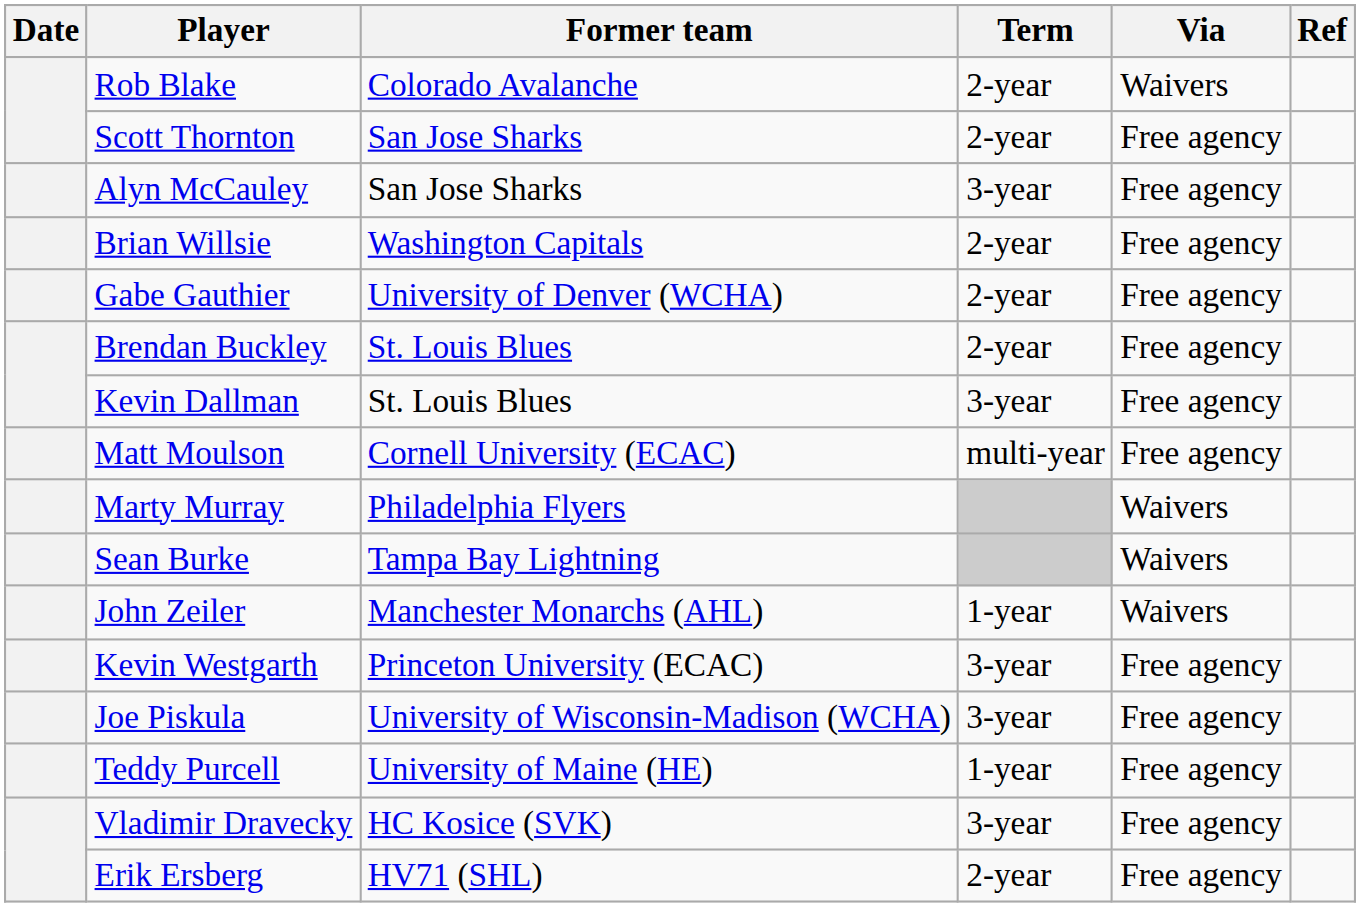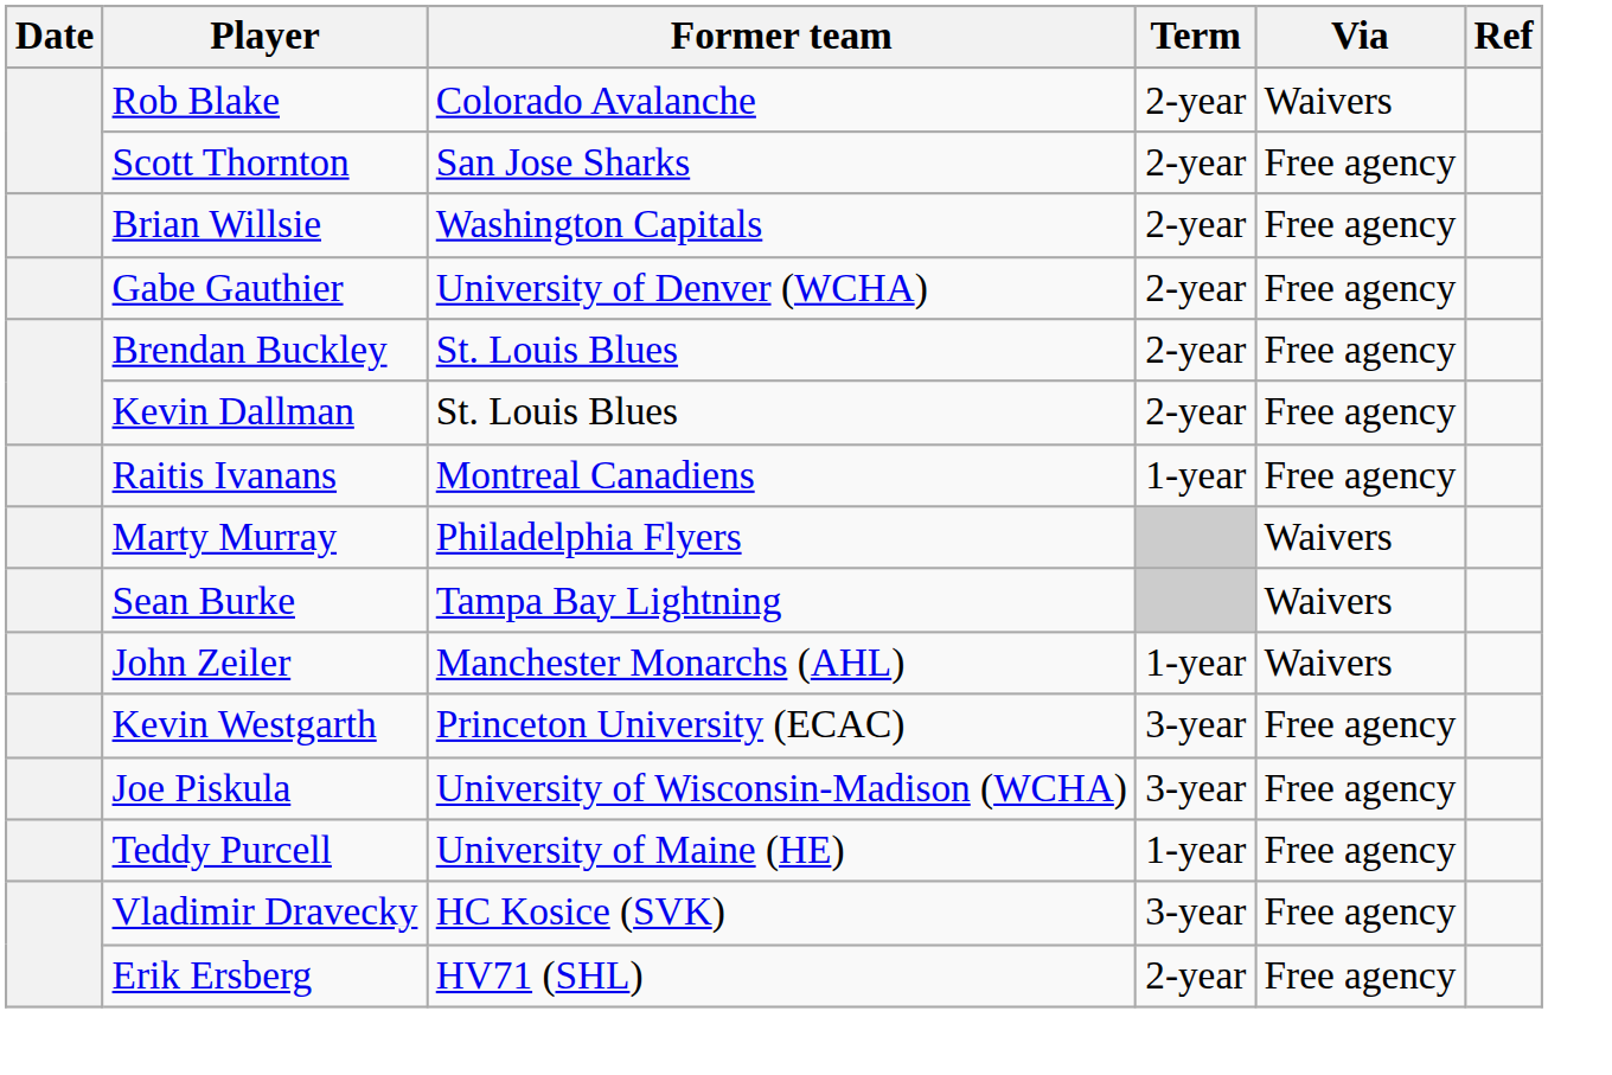- row: Alyn McCauley | San Jose Sharks | 3-year | Free agency
Kevin Dallman | Term: 3-year -> 2-year
+ row: Raitis Ivanans | Montreal Canadiens | 1-year | Free agency
- row: Matt Moulson | Cornell University (ECAC) | multi-year | Free agency
